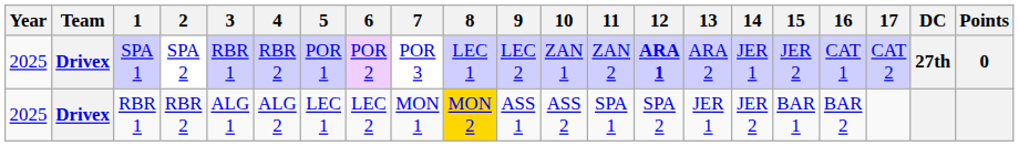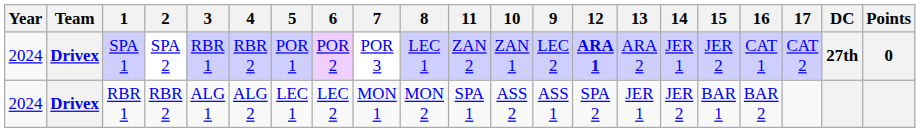columns swapped: 9 <-> 11
row 2 | Year: 2025 -> 2024
row 3 | Year: 2025 -> 2024
row 3 | 8: gold background -> no background
